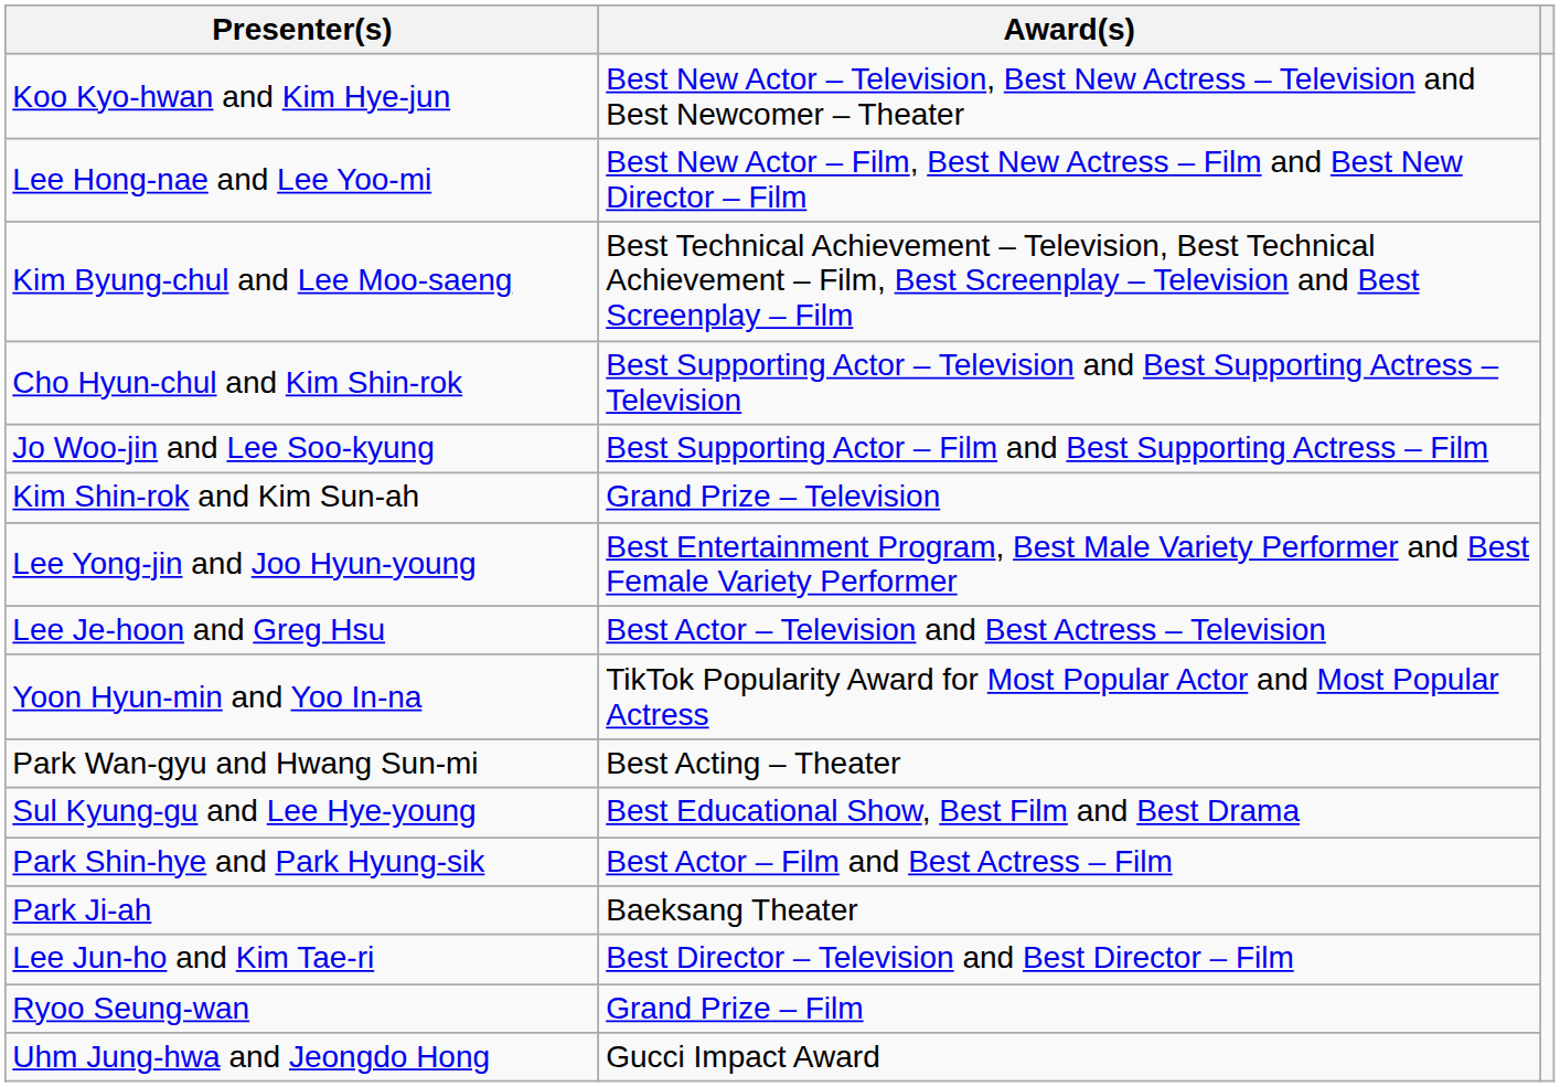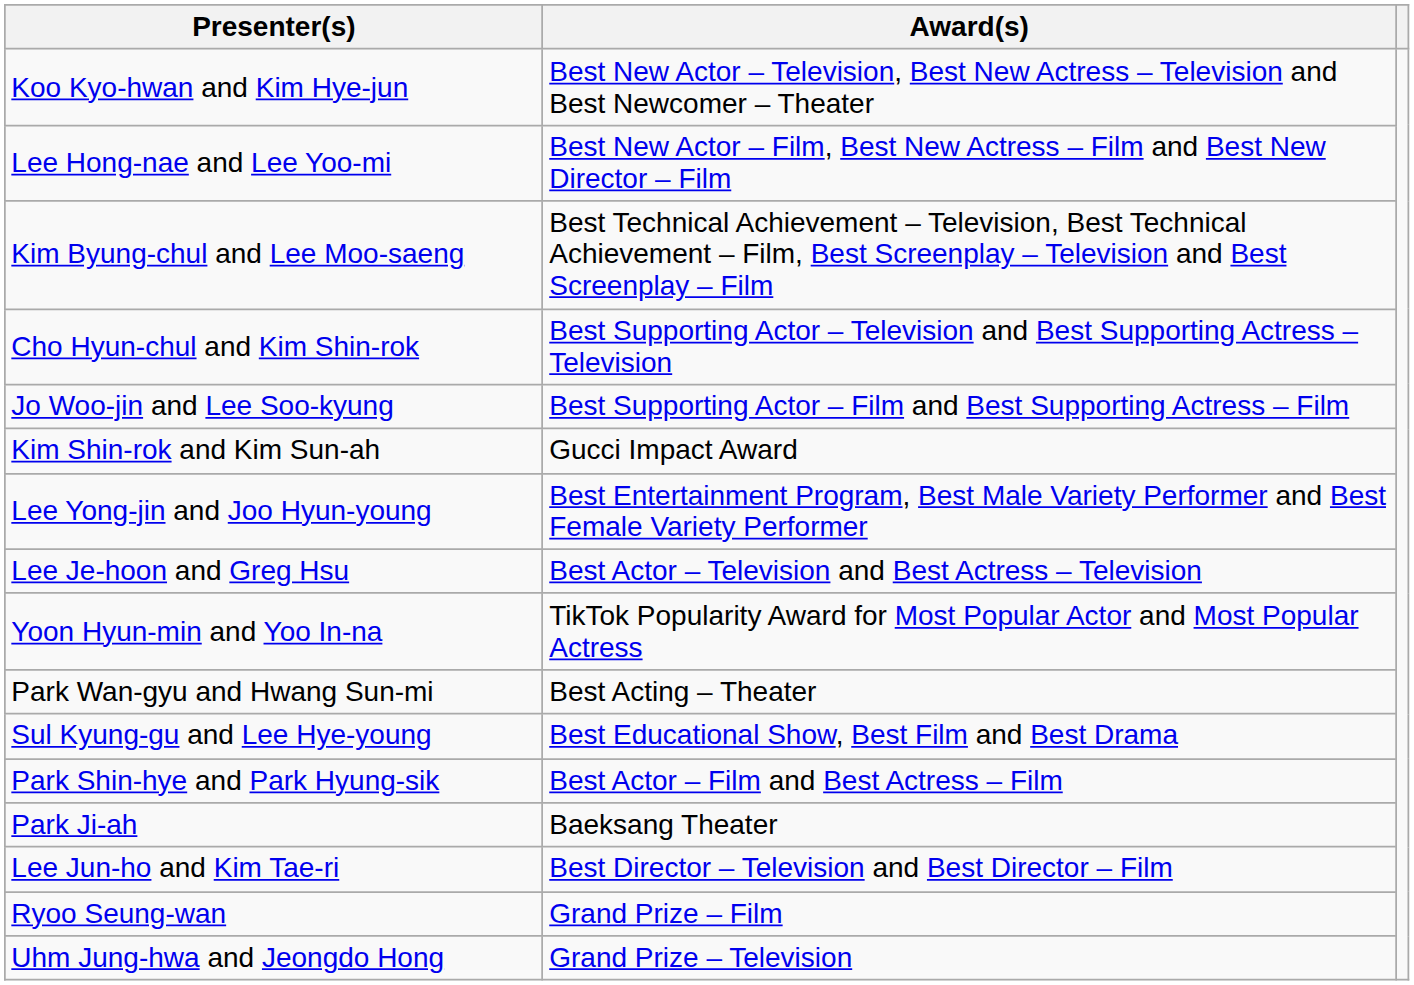Kim Shin-rok and Kim Sun-ah | Award(s): Grand Prize – Television -> Gucci Impact Award
Uhm Jung-hwa and Jeongdo Hong | Award(s): Gucci Impact Award -> Grand Prize – Television
